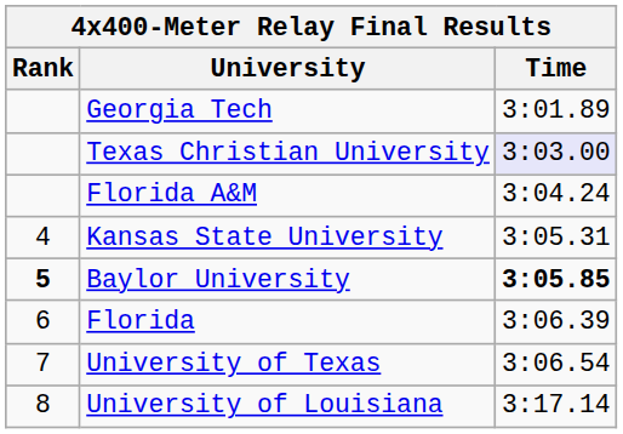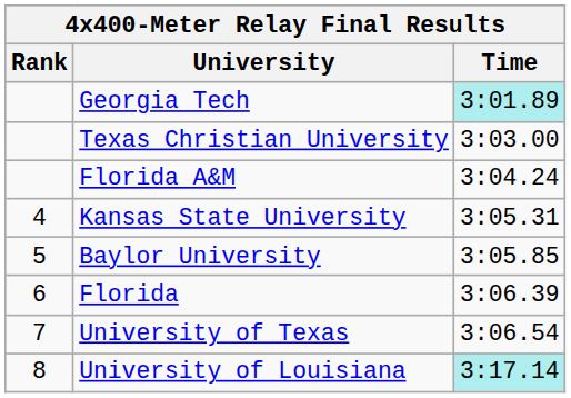Georgia Tech | Time: no background -> paleturquoise background
Texas Christian University | Time: lavender background -> no background
Baylor University | Rank: bold -> normal
Baylor University | Time: bold -> normal
University of Louisiana | Time: no background -> paleturquoise background
